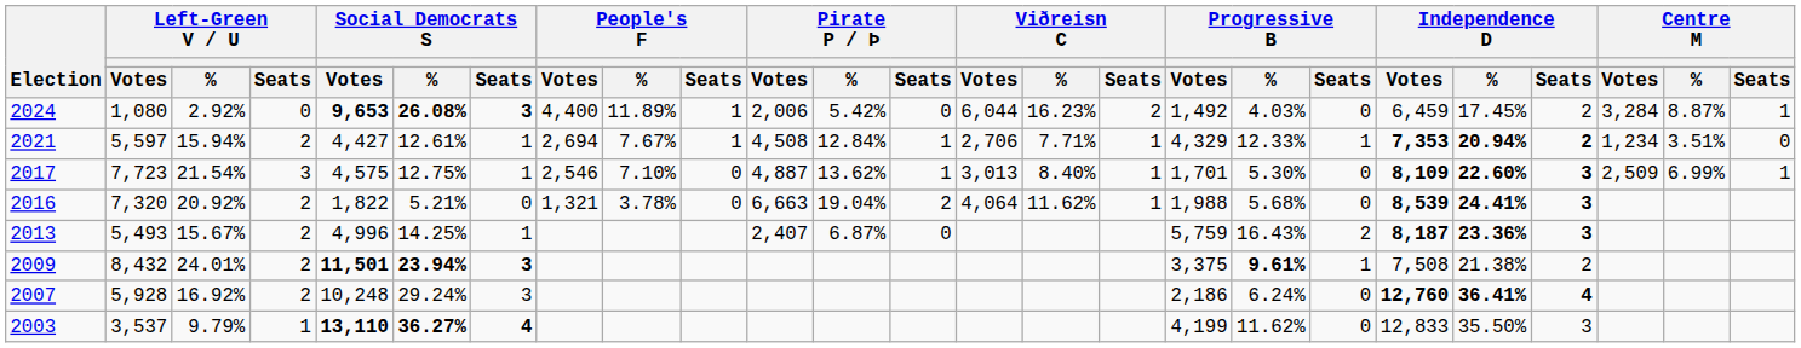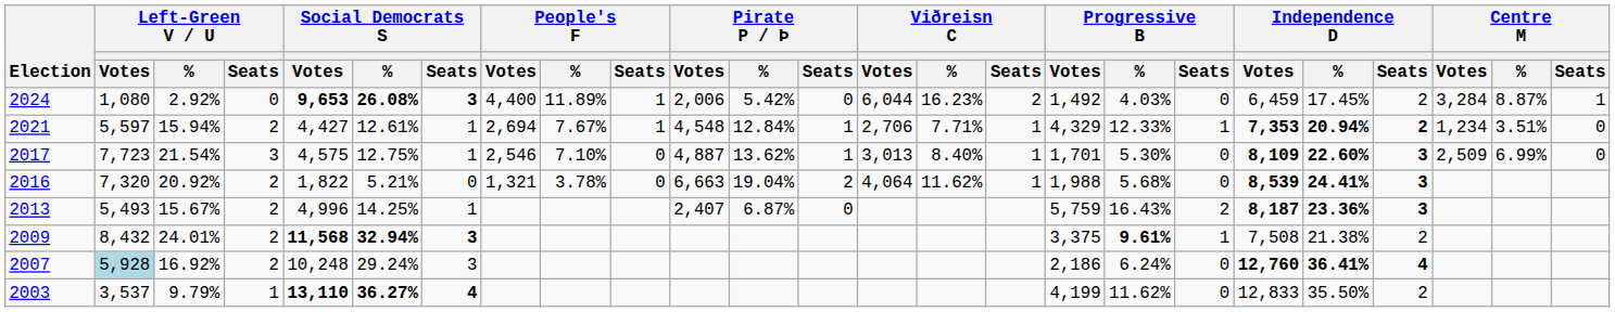2021 | Pirate P / Þ / Votes: 4,508 -> 4,548
2017 | Centre M / Seats: 1 -> 0
2009 | Social Democrats S / Votes: 11,501 -> 11,568
2009 | Social Democrats S / %: 23.94% -> 32.94%
2007 | Left-Green V / U / Votes: no background -> lightblue background
2003 | Independence D / Seats: 3 -> 2
